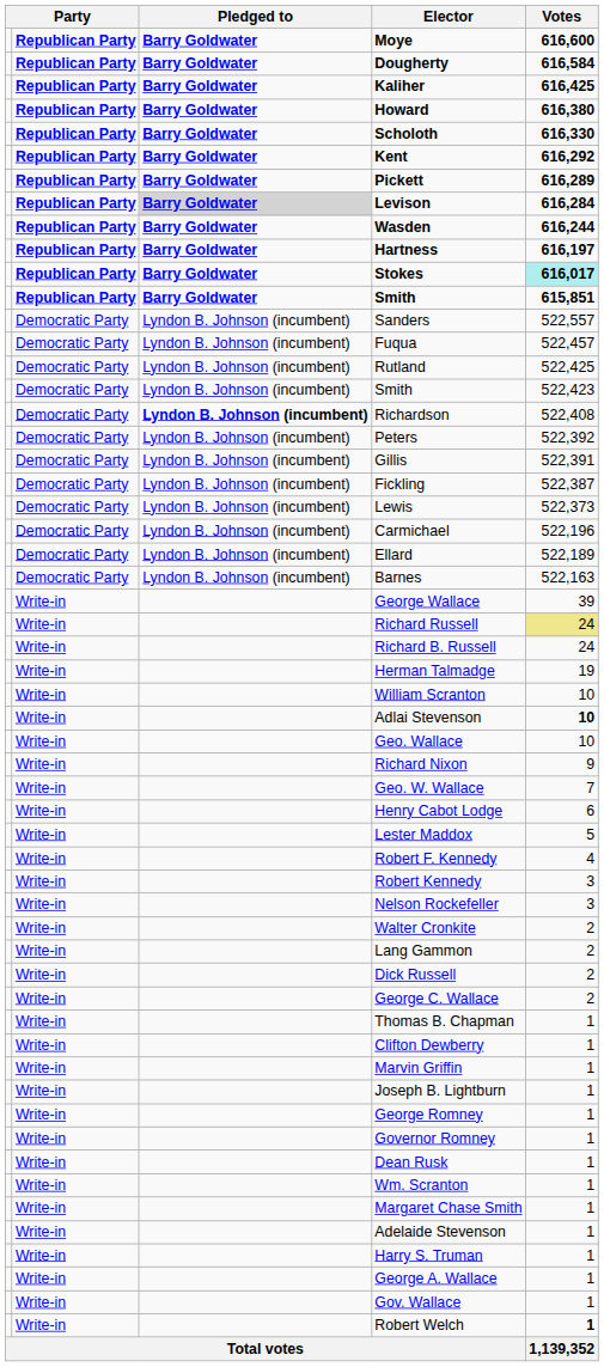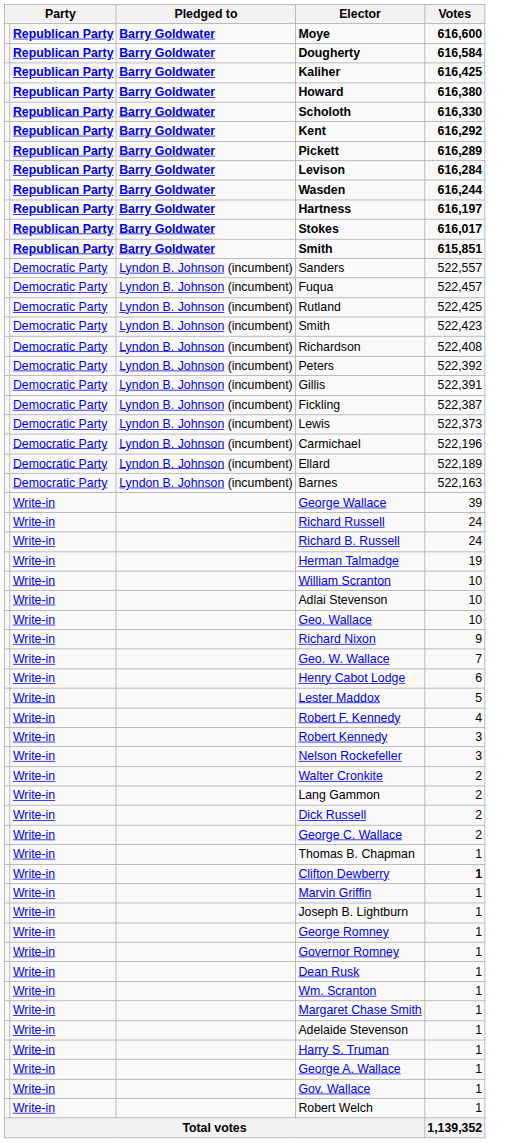Levison | Pledged to: lightgrey background -> no background
Stokes | Votes: paleturquoise background -> no background
Richardson | Pledged to: bold -> normal
Richard Russell | Votes: khaki background -> no background
Adlai Stevenson | Votes: bold -> normal
Clifton Dewberry | Votes: normal -> bold
Robert Welch | Votes: bold -> normal
